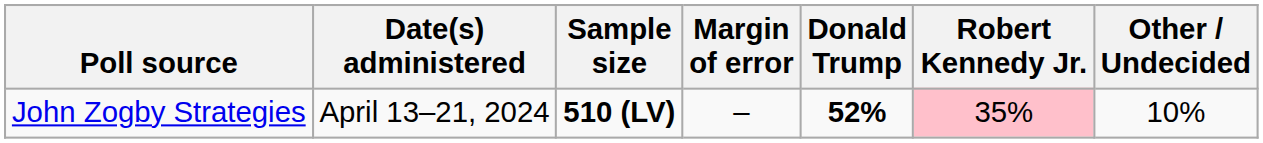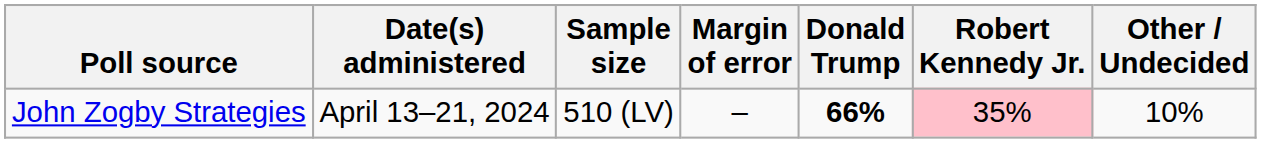John Zogby Strategies | Sample size: bold -> normal
John Zogby Strategies | Donald Trump: 52% -> 66%
